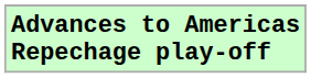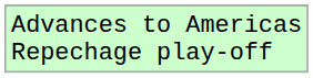row 1 | column 1: bold -> normal
